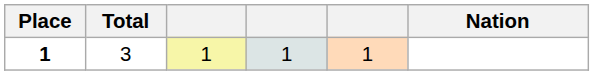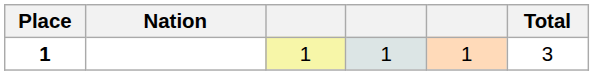columns swapped: Nation <-> Total
